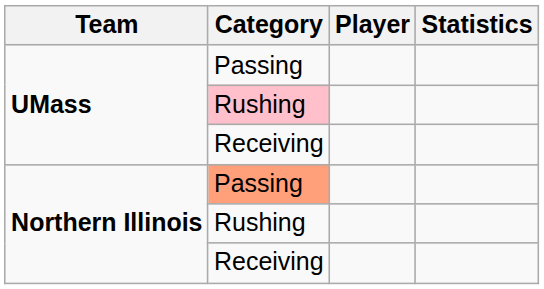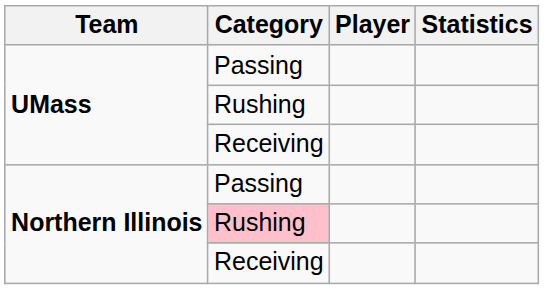UMass / Rushing | Category: pink background -> no background
Northern Illinois / Passing | Category: lightsalmon background -> no background
Northern Illinois / Rushing | Category: no background -> pink background
